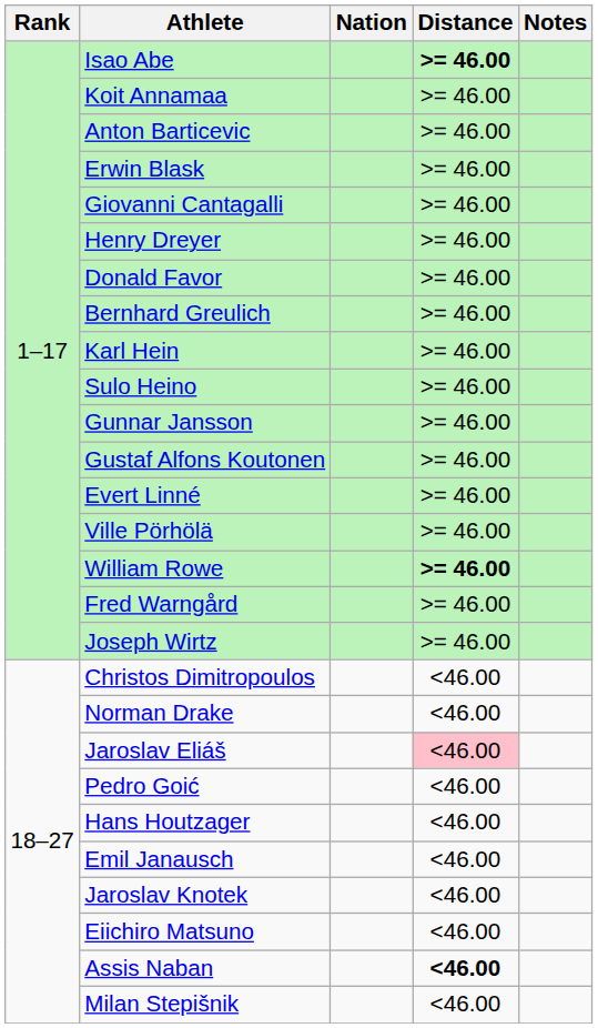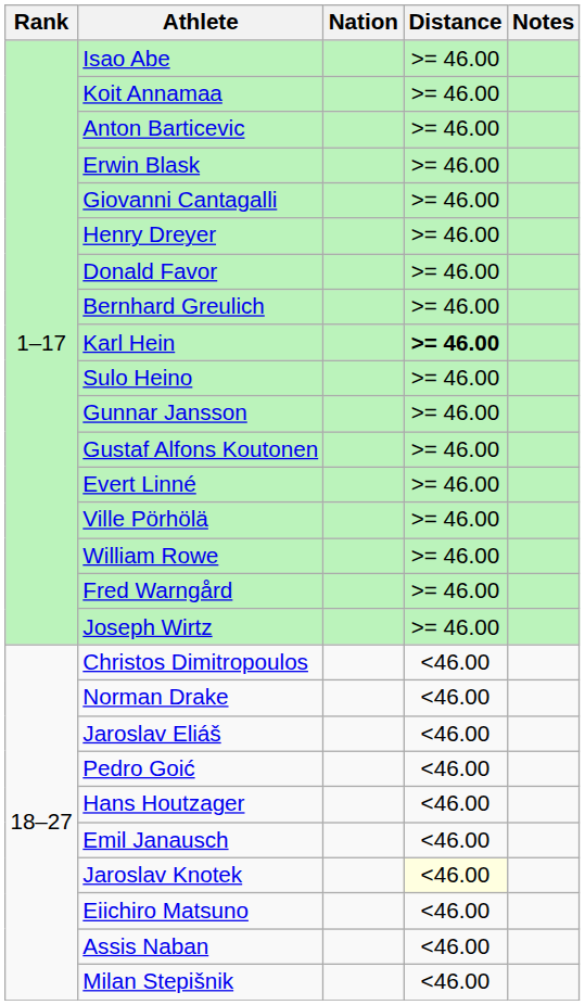Isao Abe | Distance: bold -> normal
Karl Hein | Distance: normal -> bold
William Rowe | Distance: bold -> normal
Jaroslav Eliáš | Distance: pink background -> no background
Jaroslav Knotek | Distance: no background -> lightyellow background
Assis Naban | Distance: bold -> normal
